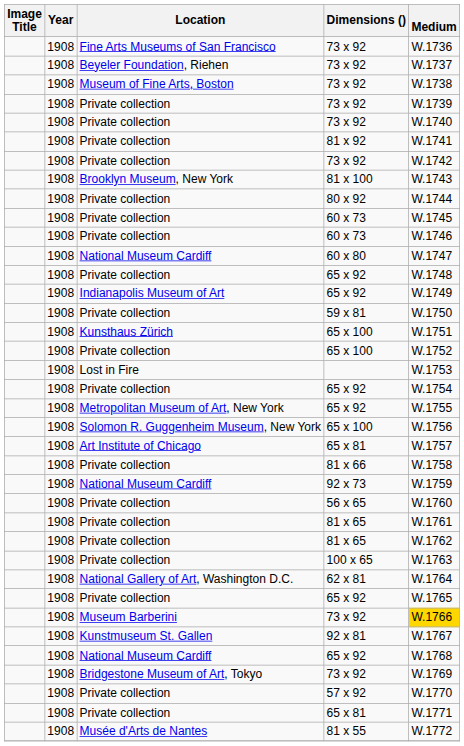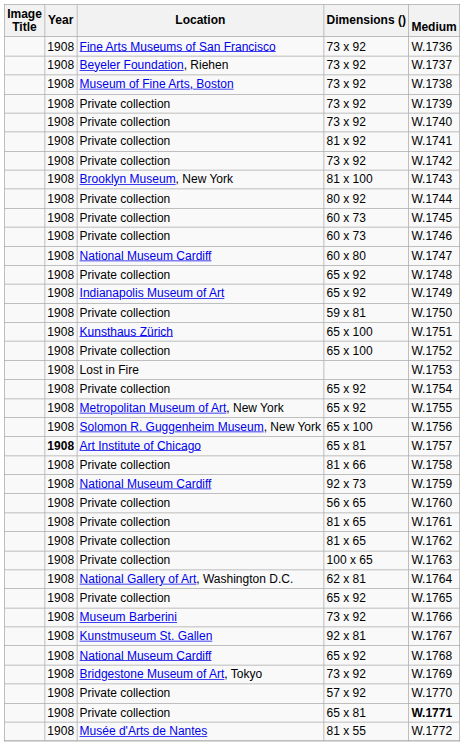Art Institute of Chicago / 65 x 81 | Year: normal -> bold
Museum Barberini / 73 x 92 | Medium: gold background -> no background
Private collection / 65 x 81 | Medium: normal -> bold
